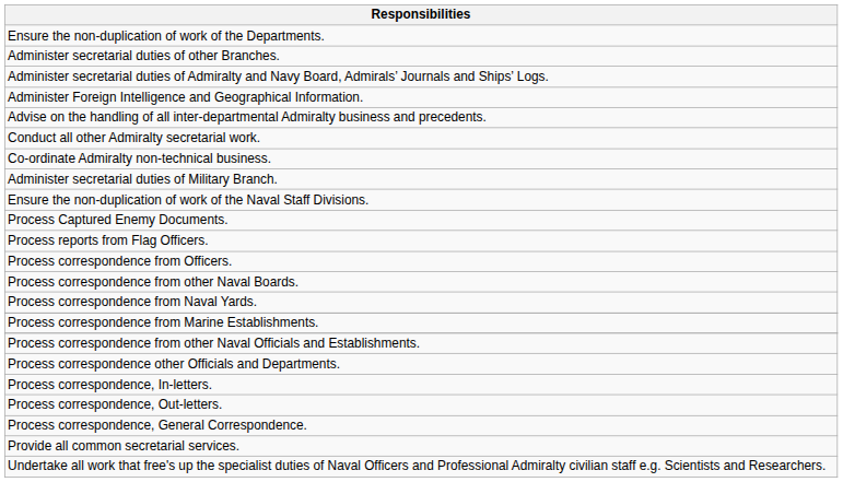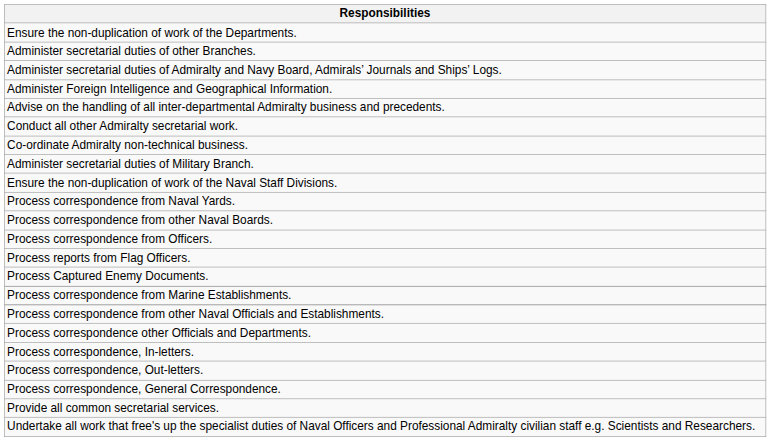row 11 | column 1: Process Captured Enemy Documents. -> Process correspondence from Naval Yards.
row 12 | column 1: Process reports from Flag Officers. -> Process correspondence from other Naval Boards.
row 14 | column 1: Process correspondence from other Naval Boards. -> Process reports from Flag Officers.
row 15 | column 1: Process correspondence from Naval Yards. -> Process Captured Enemy Documents.
